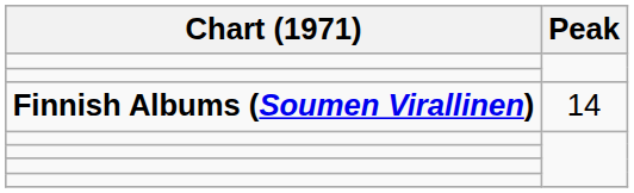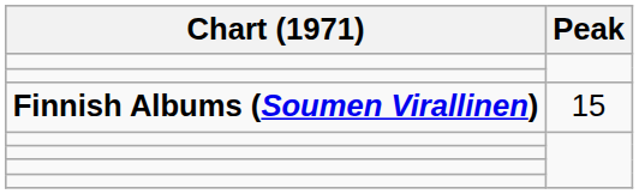row 4 | Peak: 14 -> 15
